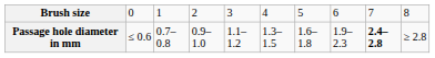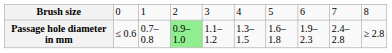Passage hole diameter in mm | column 4: no background -> lightgreen background
Passage hole diameter in mm | column 9: bold -> normal
